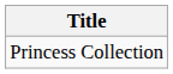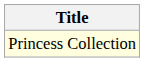row 2 | column 1: no background -> lightyellow background
